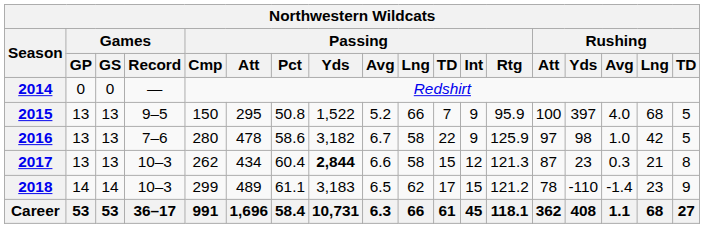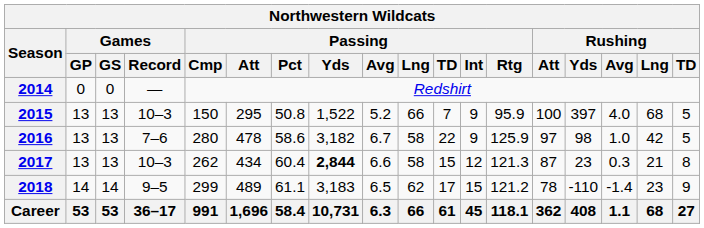2015 | Northwestern Wildcats / Games / Record: 9–5 -> 10–3
2018 | Northwestern Wildcats / Games / Record: 10–3 -> 9–5
